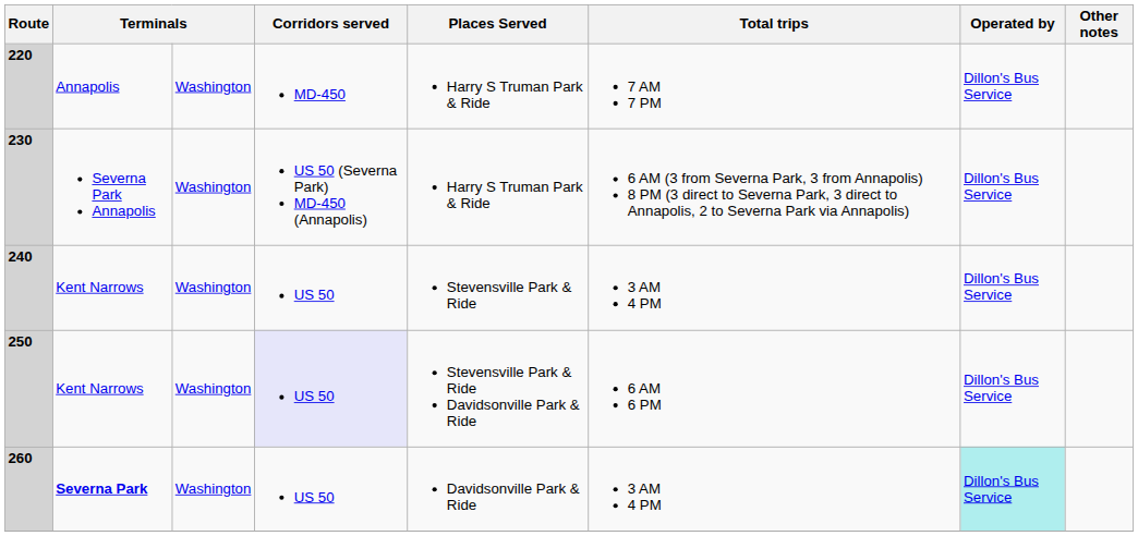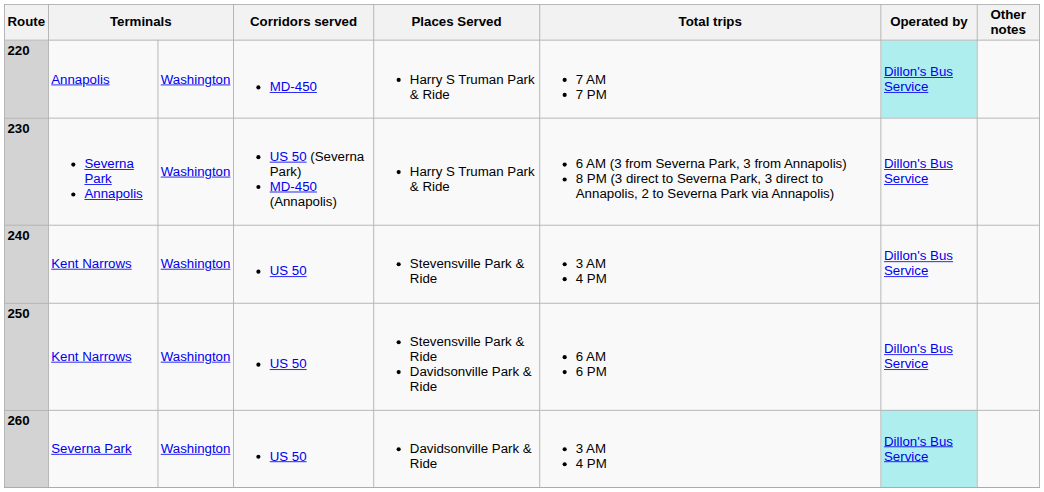220 | Operated by: no background -> paleturquoise background
250 | Corridors served: lavender background -> no background
260 | column 2: bold -> normal
